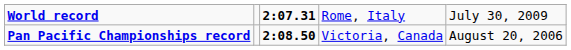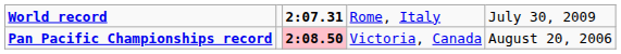Pan Pacific Championships record | column 3: no background -> pink background
